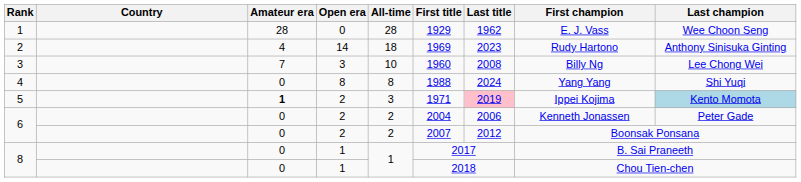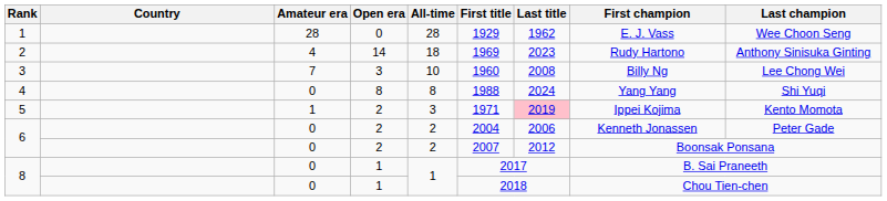5 | Amateur era: bold -> normal
5 | Last champion: lightblue background -> no background
